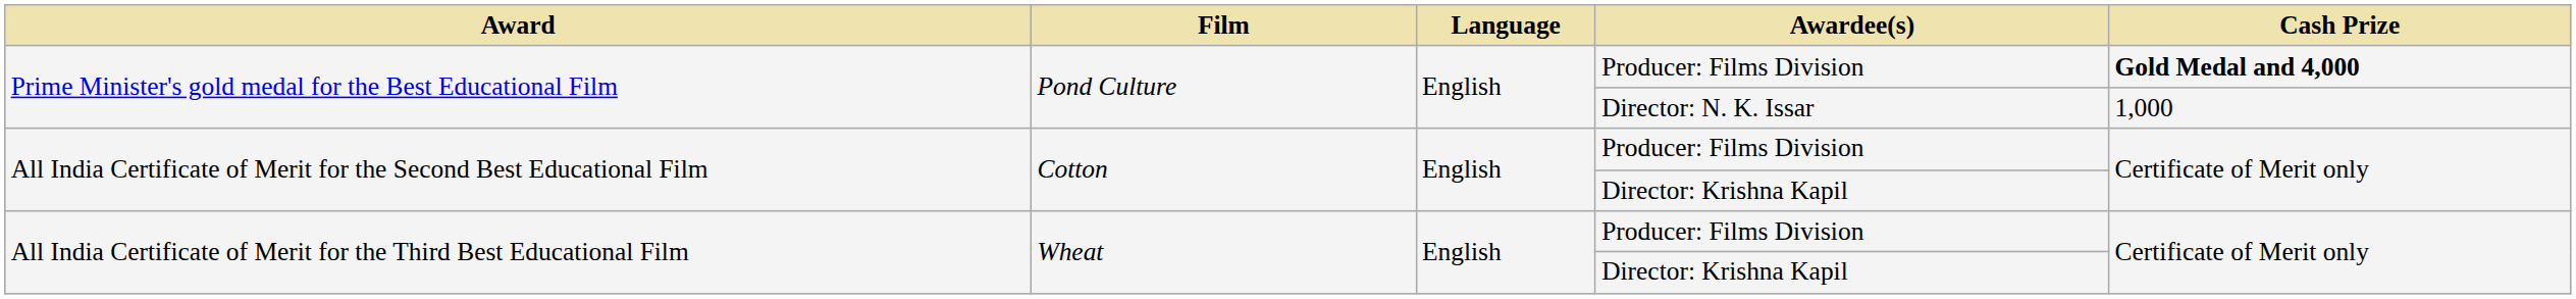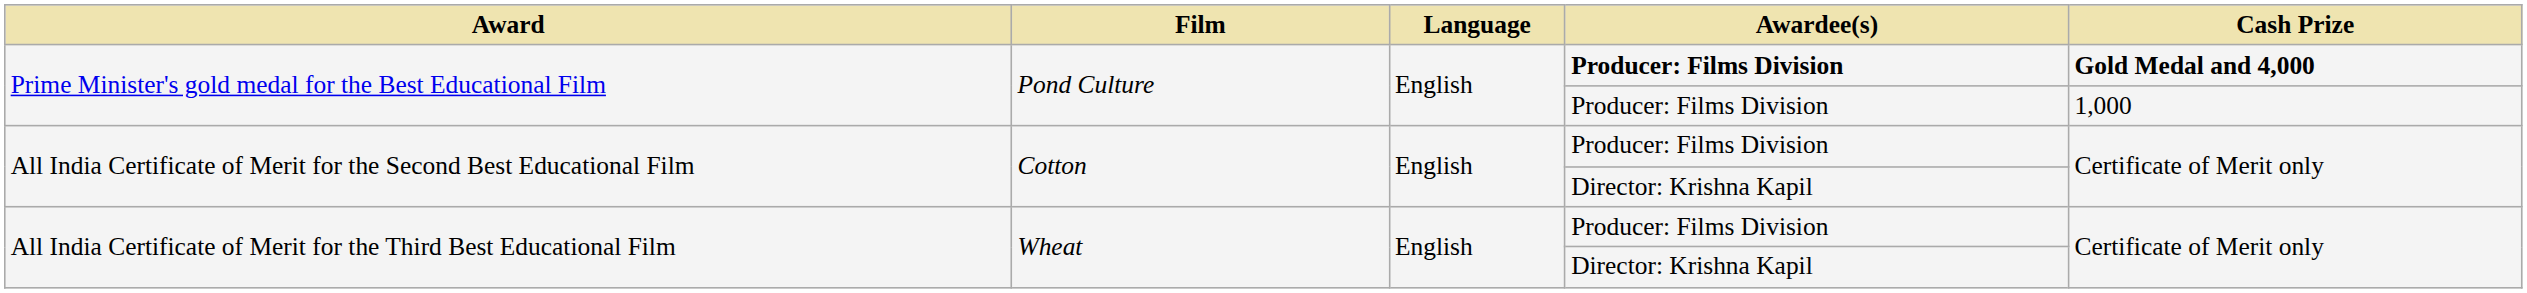row 2 | Awardee(s): normal -> bold
row 3 | Awardee(s): Director: N. K. Issar -> Producer: Films Division
